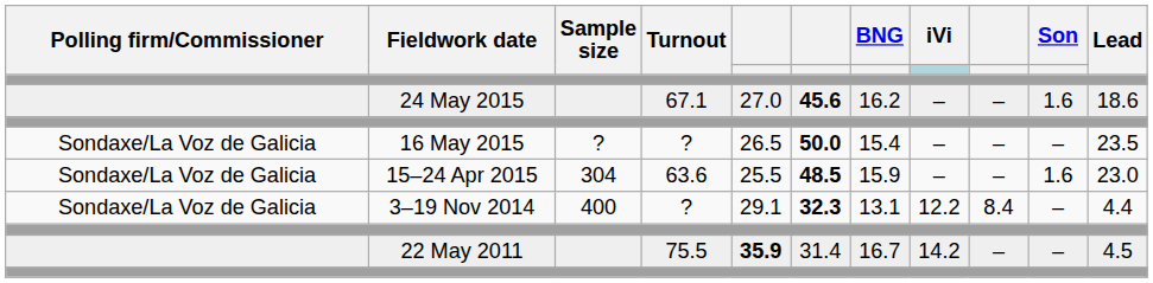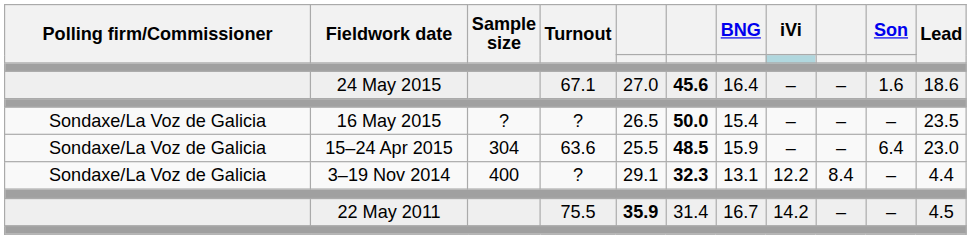24 May 2015 | BNG: 16.2 -> 16.4
15–24 Apr 2015 | Son: 1.6 -> 6.4
